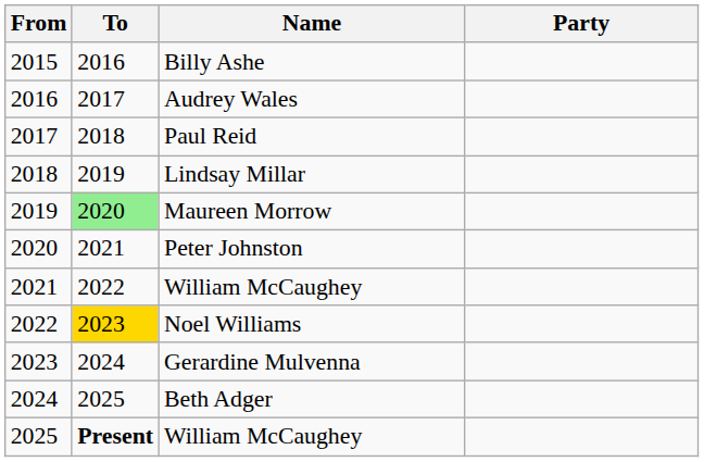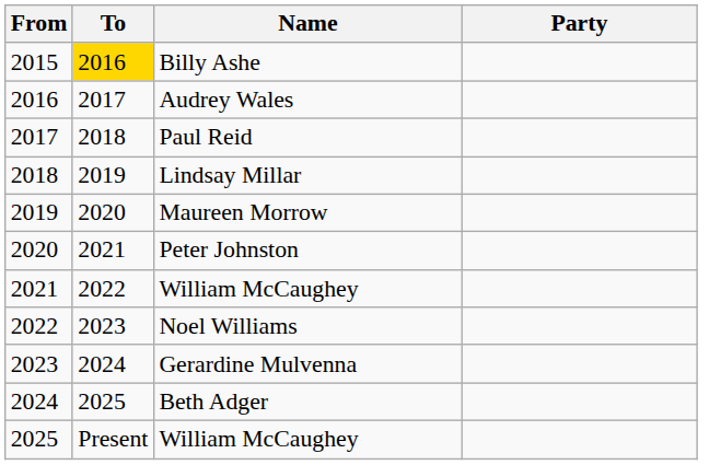Billy Ashe | To: no background -> gold background
Maureen Morrow | To: lightgreen background -> no background
Noel Williams | To: gold background -> no background
2025 / William McCaughey | To: bold -> normal
